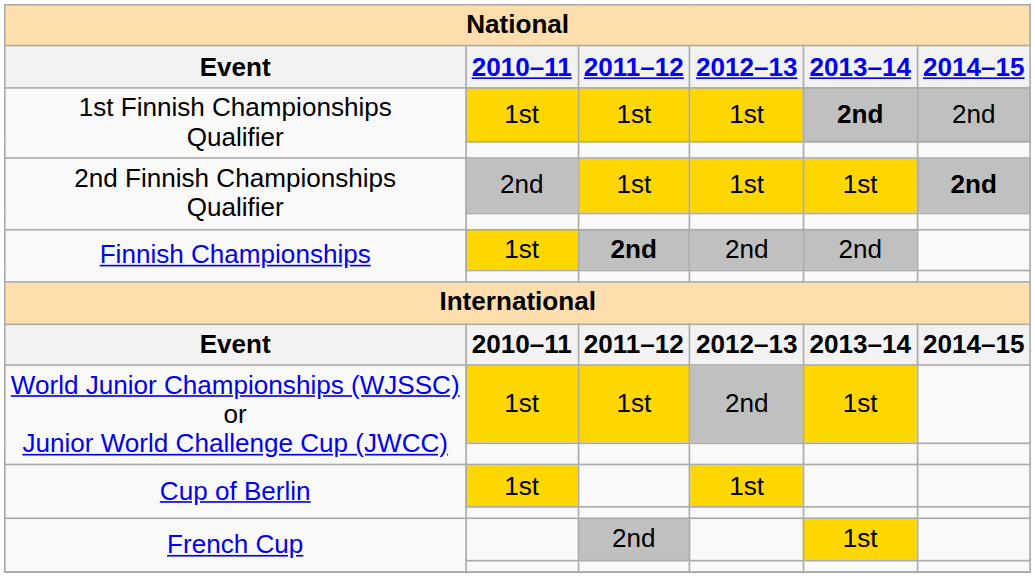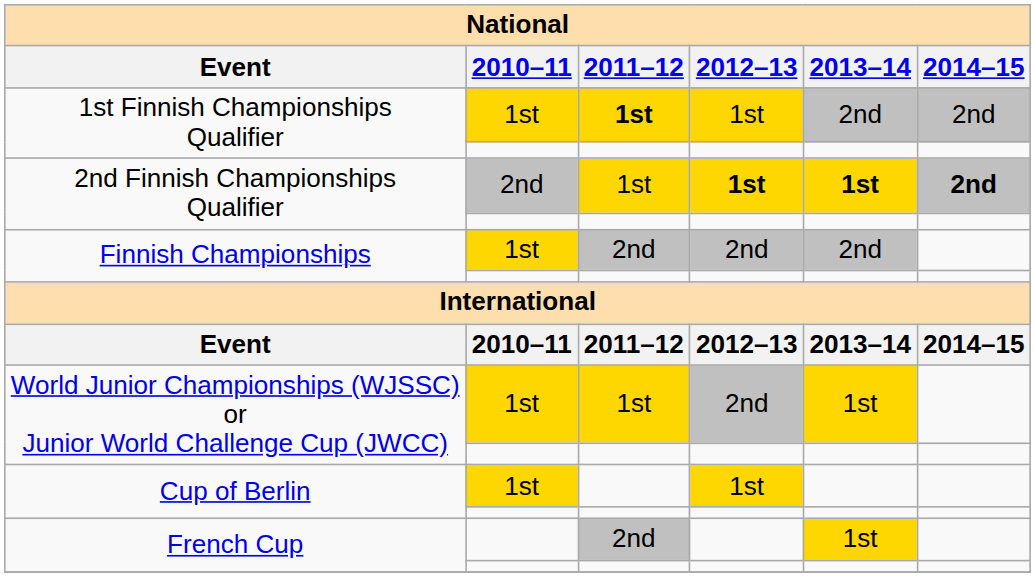1st Finnish Championships Qualifier / 1st | 2011–12: normal -> bold
1st Finnish Championships Qualifier / 1st | 2013–14: bold -> normal
2nd Finnish Championships Qualifier / 2nd | 2012–13: normal -> bold
2nd Finnish Championships Qualifier / 2nd | 2013–14: normal -> bold
Finnish Championships / 1st | 2011–12: bold -> normal
